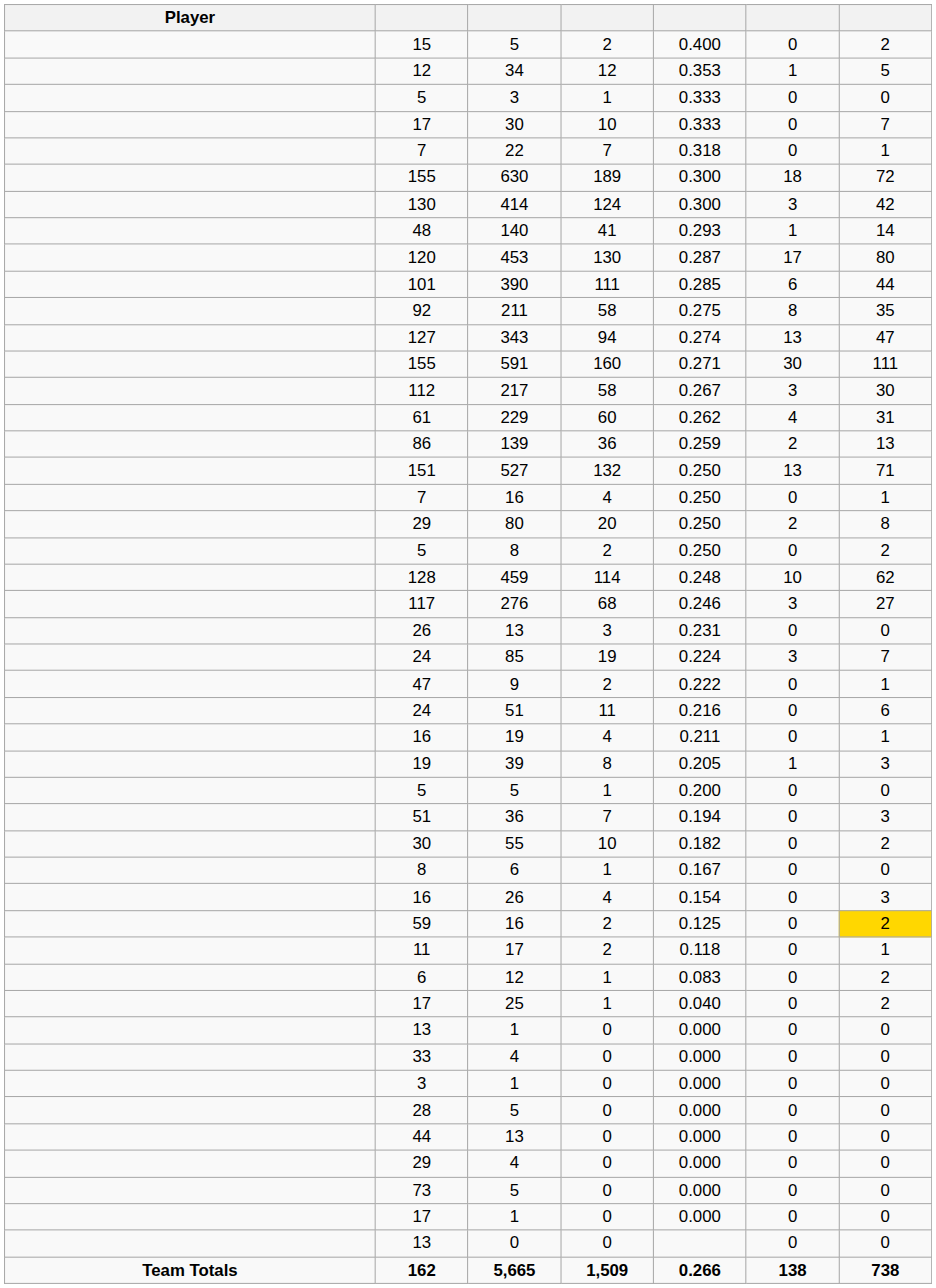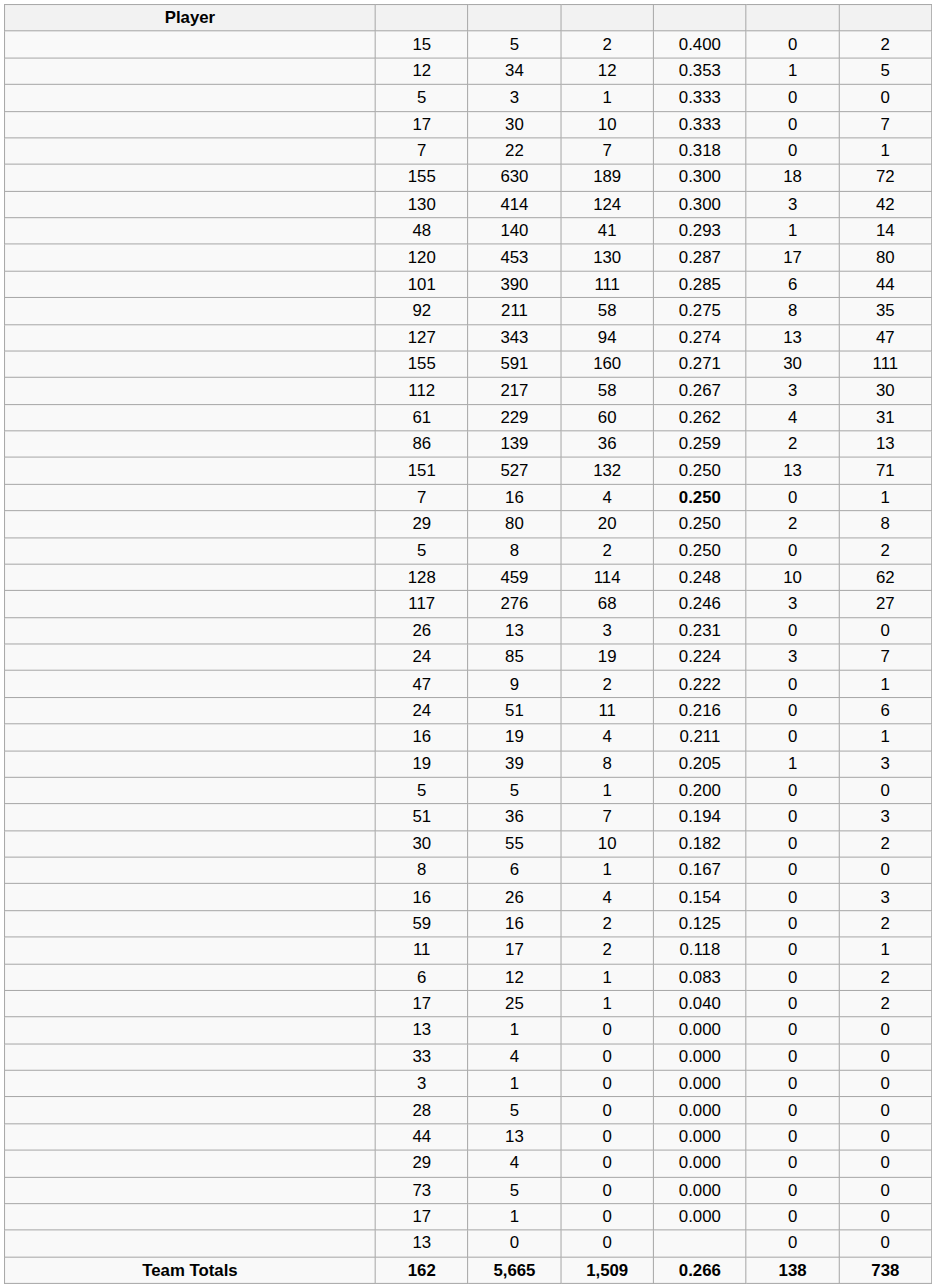7 / 16 | column 5: normal -> bold
59 / 16 | column 7: gold background -> no background
